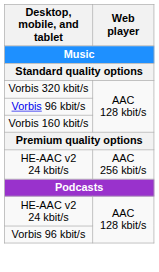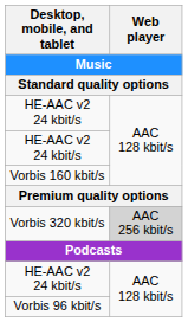row 4 | Desktop, mobile, and tablet: Vorbis 320 kbit/s -> HE-AAC v2 24 kbit/s
row 5 | Desktop, mobile, and tablet: Vorbis 96 kbit/s -> HE-AAC v2 24 kbit/s
row 8 | Desktop, mobile, and tablet: HE-AAC v2 24 kbit/s -> Vorbis 320 kbit/s
row 8 | Web player: no background -> lightgrey background
